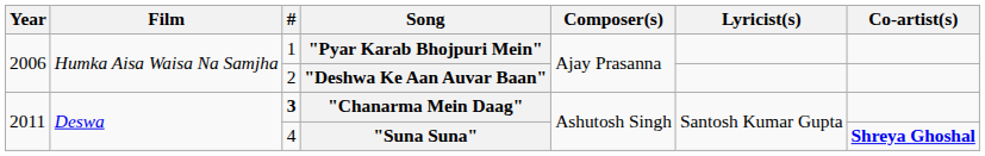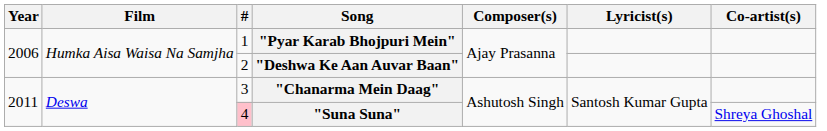"Chanarma Mein Daag" | #: bold -> normal
"Suna Suna" | #: no background -> pink background
"Suna Suna" | Co-artist(s): bold -> normal
